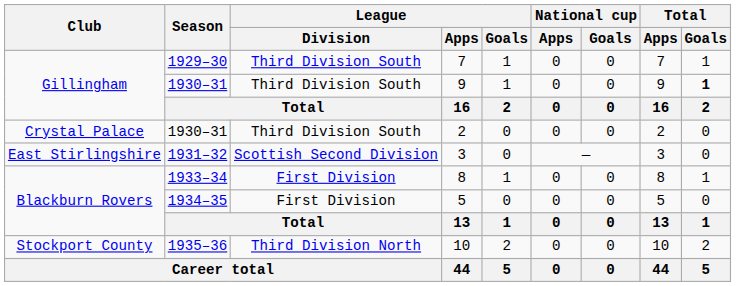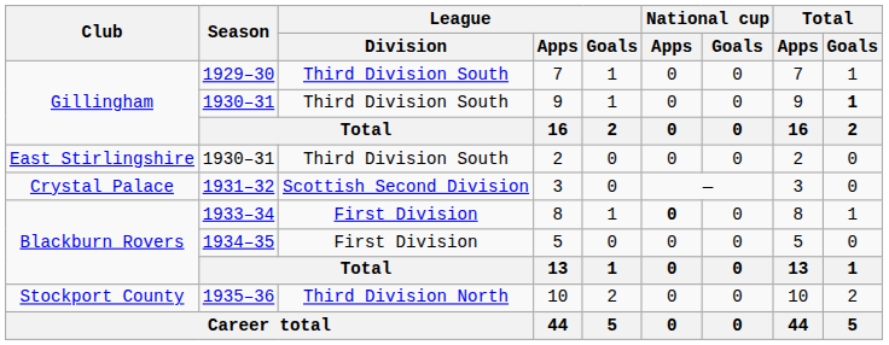row 6 | Club: Crystal Palace -> East Stirlingshire
row 7 | Club: East Stirlingshire -> Crystal Palace
row 8 | National cup / Apps: normal -> bold
